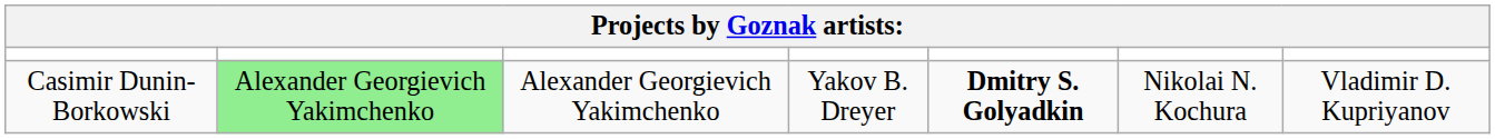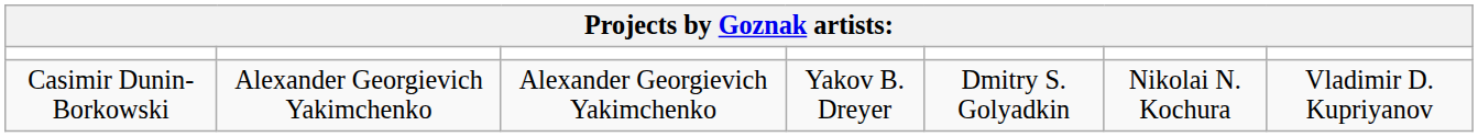Casimir Dunin-Borkowski | column 2: lightgreen background -> no background
Casimir Dunin-Borkowski | column 5: bold -> normal
